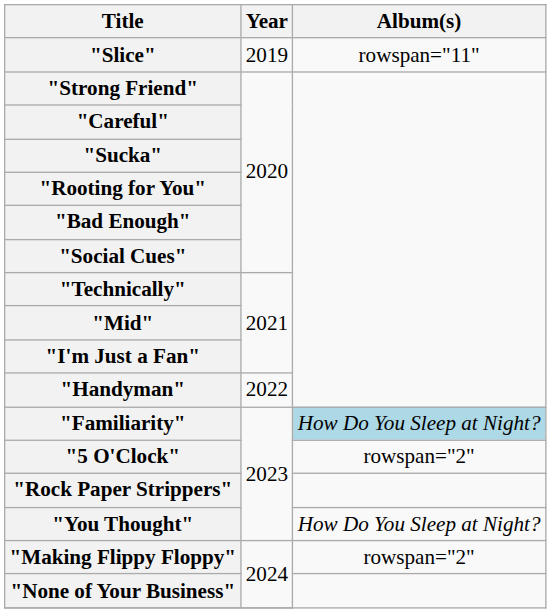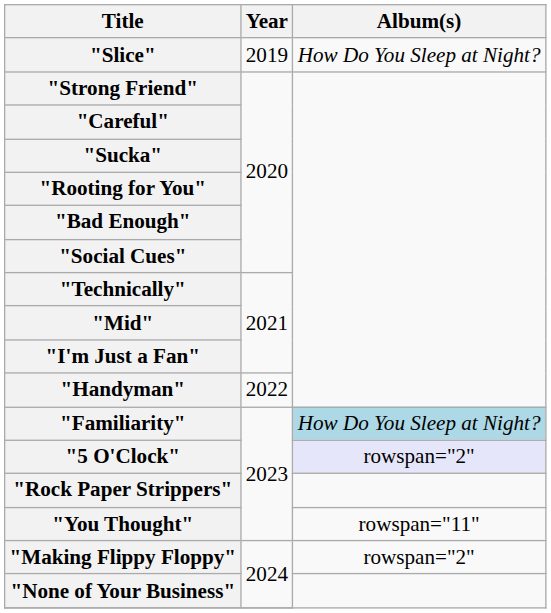"Slice" | Album(s): rowspan="11" -> How Do You Sleep at Night?
"5 O'Clock" | Album(s): no background -> lavender background
"You Thought" | Album(s): How Do You Sleep at Night? -> rowspan="11"
